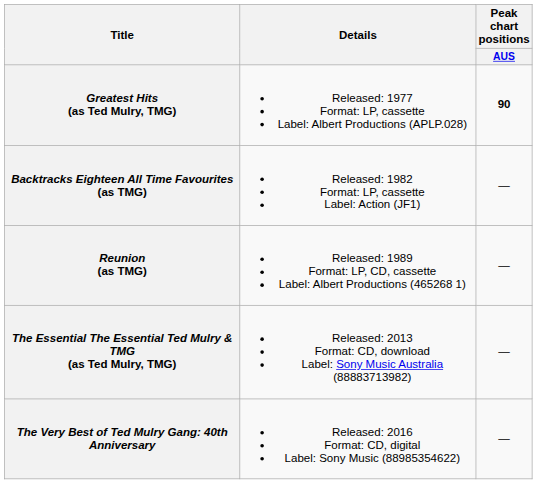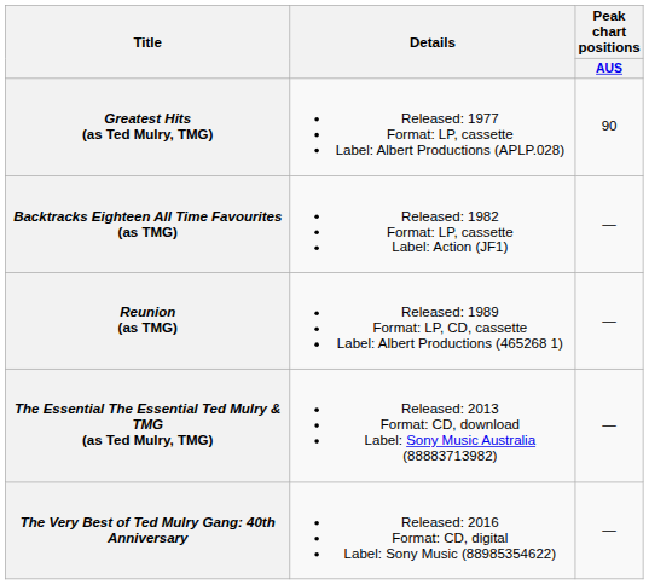Greatest Hits (as Ted Mulry, TMG) | Peak chart positions / AUS: bold -> normal
